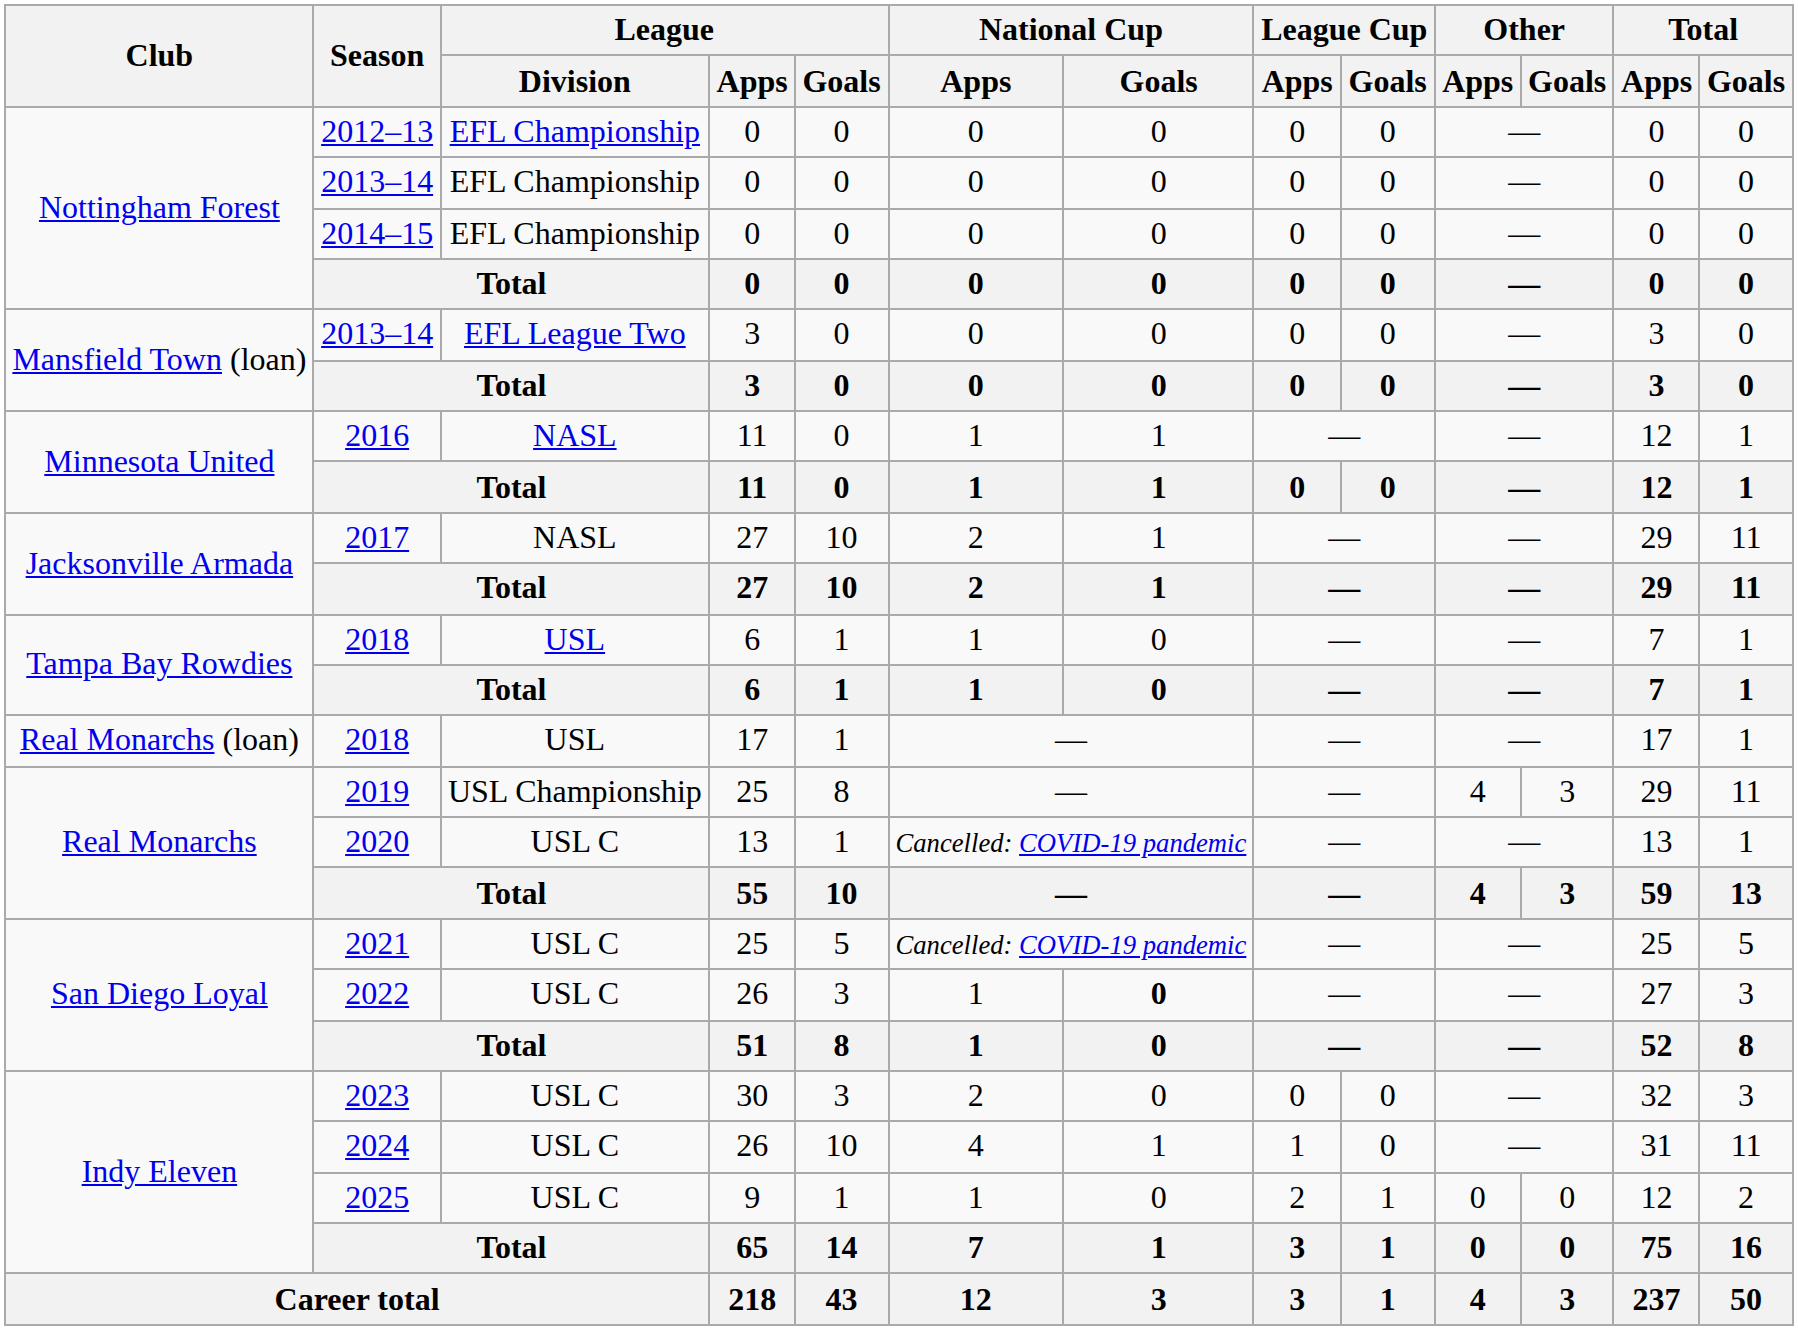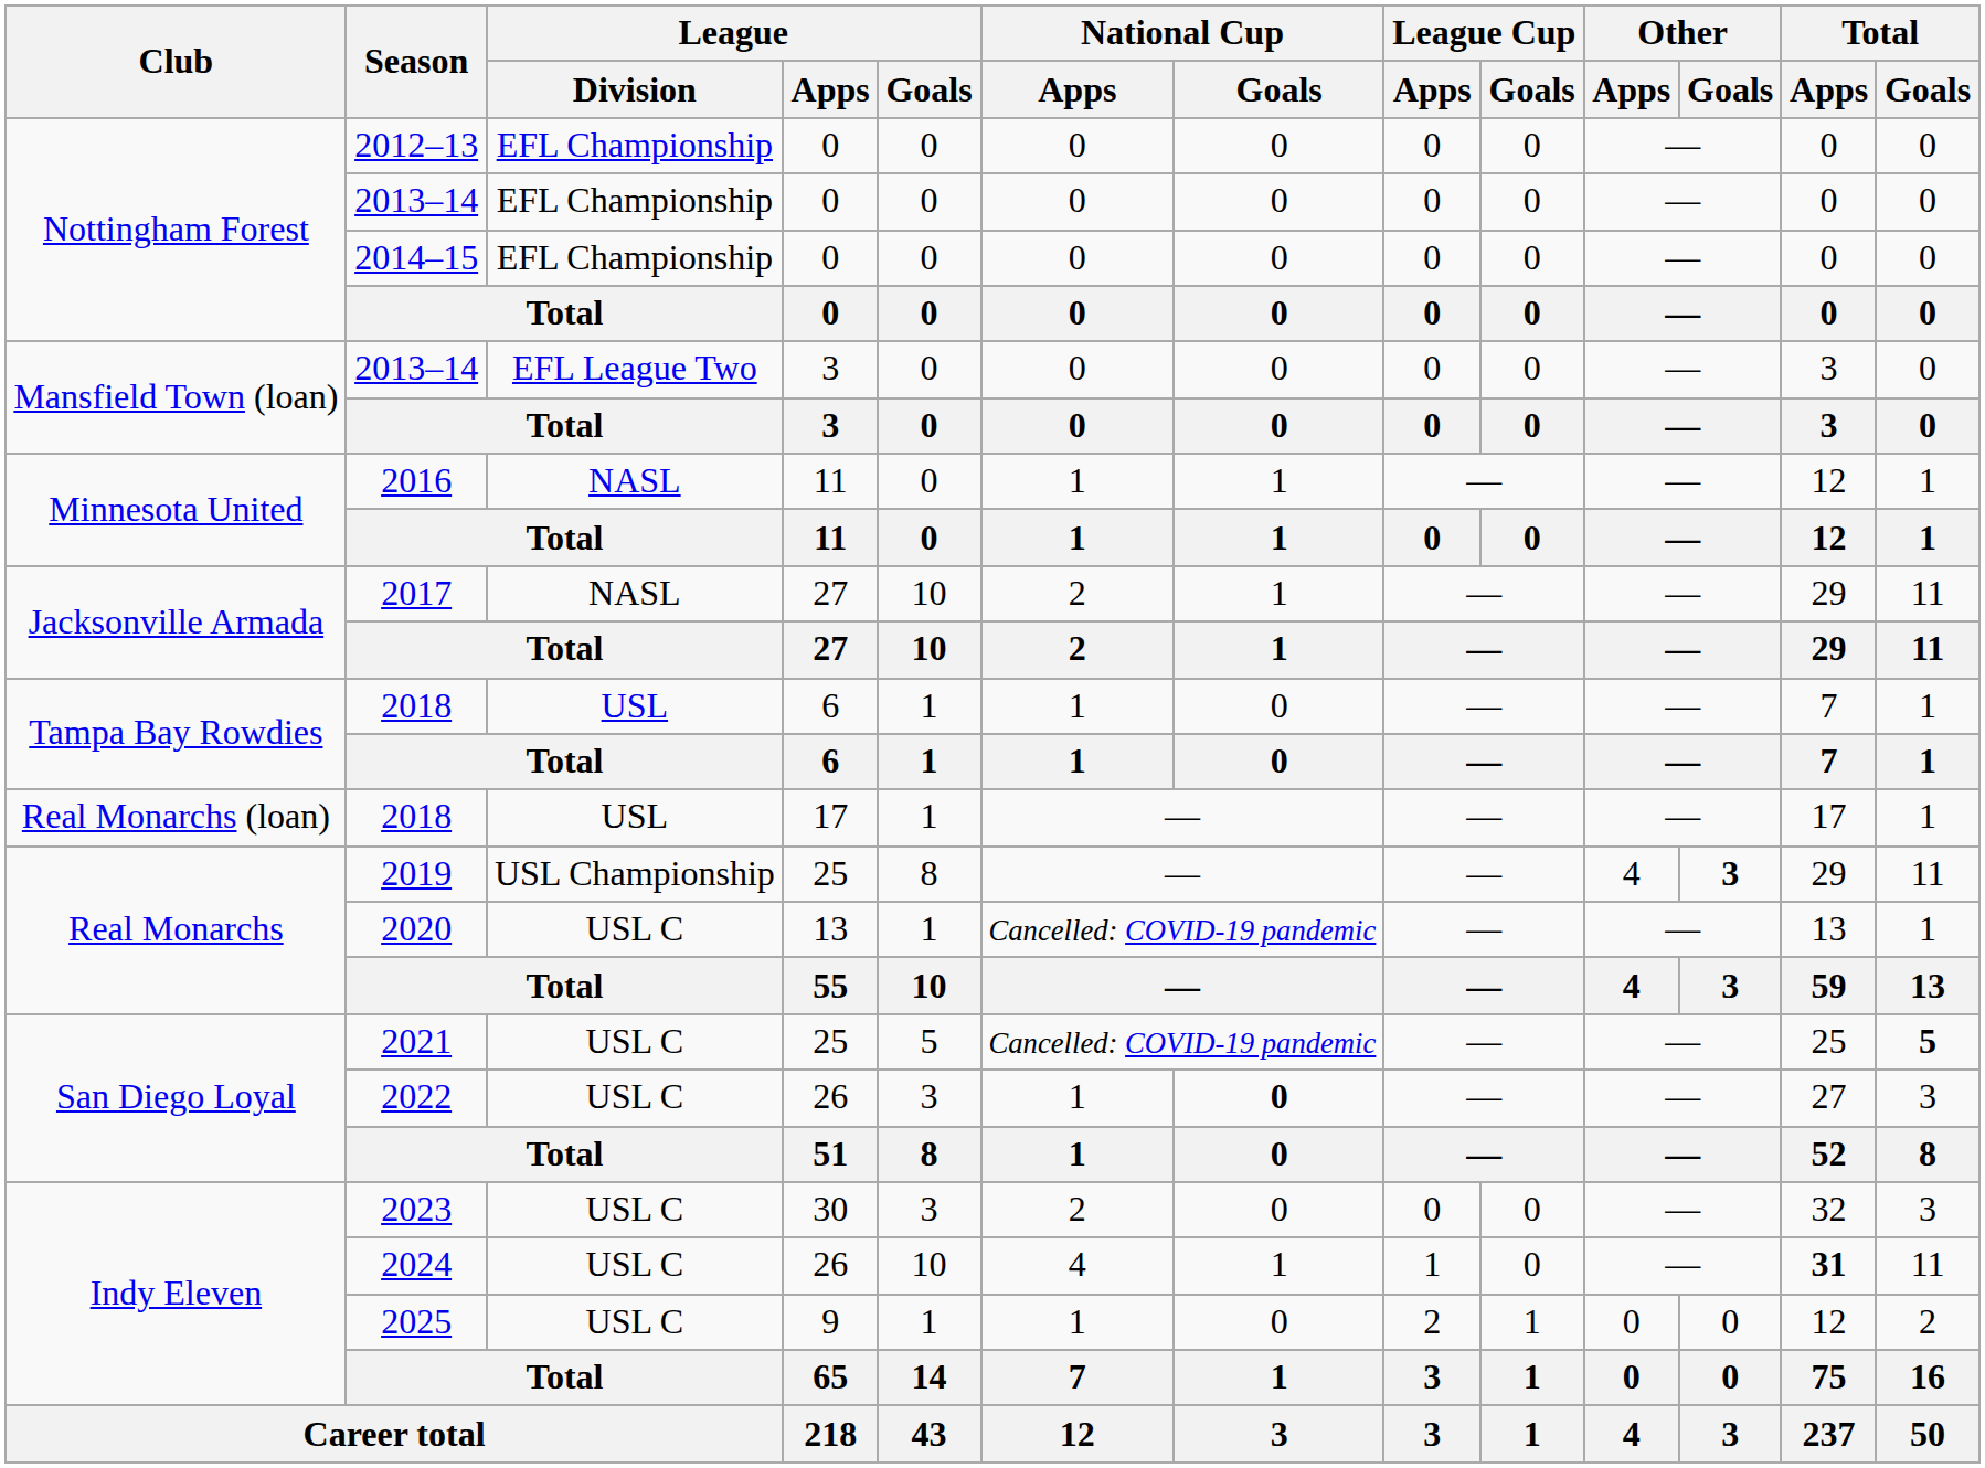2019 | Other / Goals: normal -> bold
2021 | Total / Goals: normal -> bold
2024 | Total / Apps: normal -> bold
